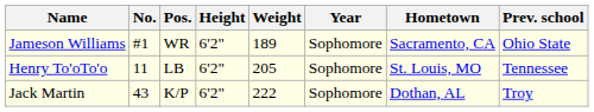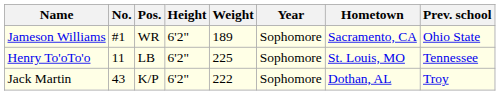Henry To'oTo'o | Weight: 205 -> 225
